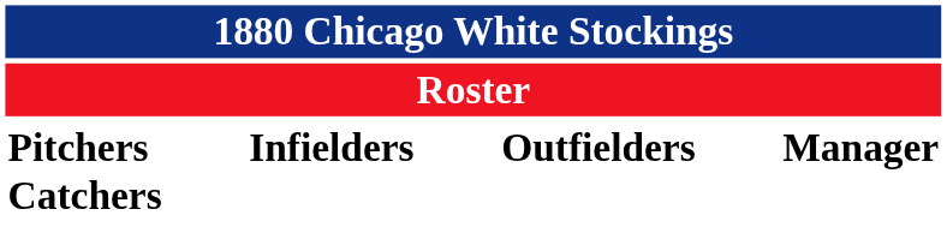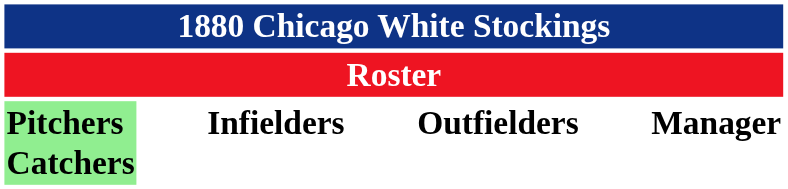Pitchers Catchers | column 1: no background -> lightgreen background
